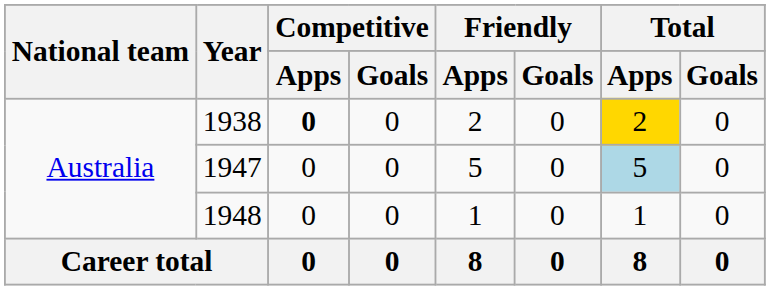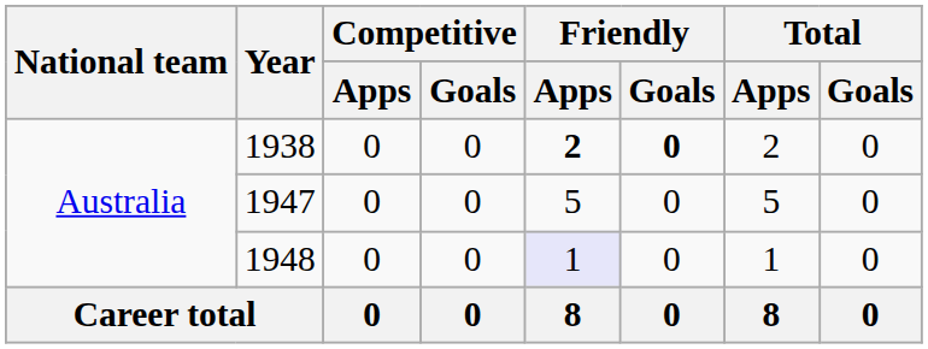1938 | Competitive / Apps: bold -> normal
1938 | Friendly / Apps: normal -> bold
1938 | Friendly / Goals: normal -> bold
1938 | Total / Apps: gold background -> no background
1947 | Total / Apps: lightblue background -> no background
1948 | Friendly / Apps: no background -> lavender background
